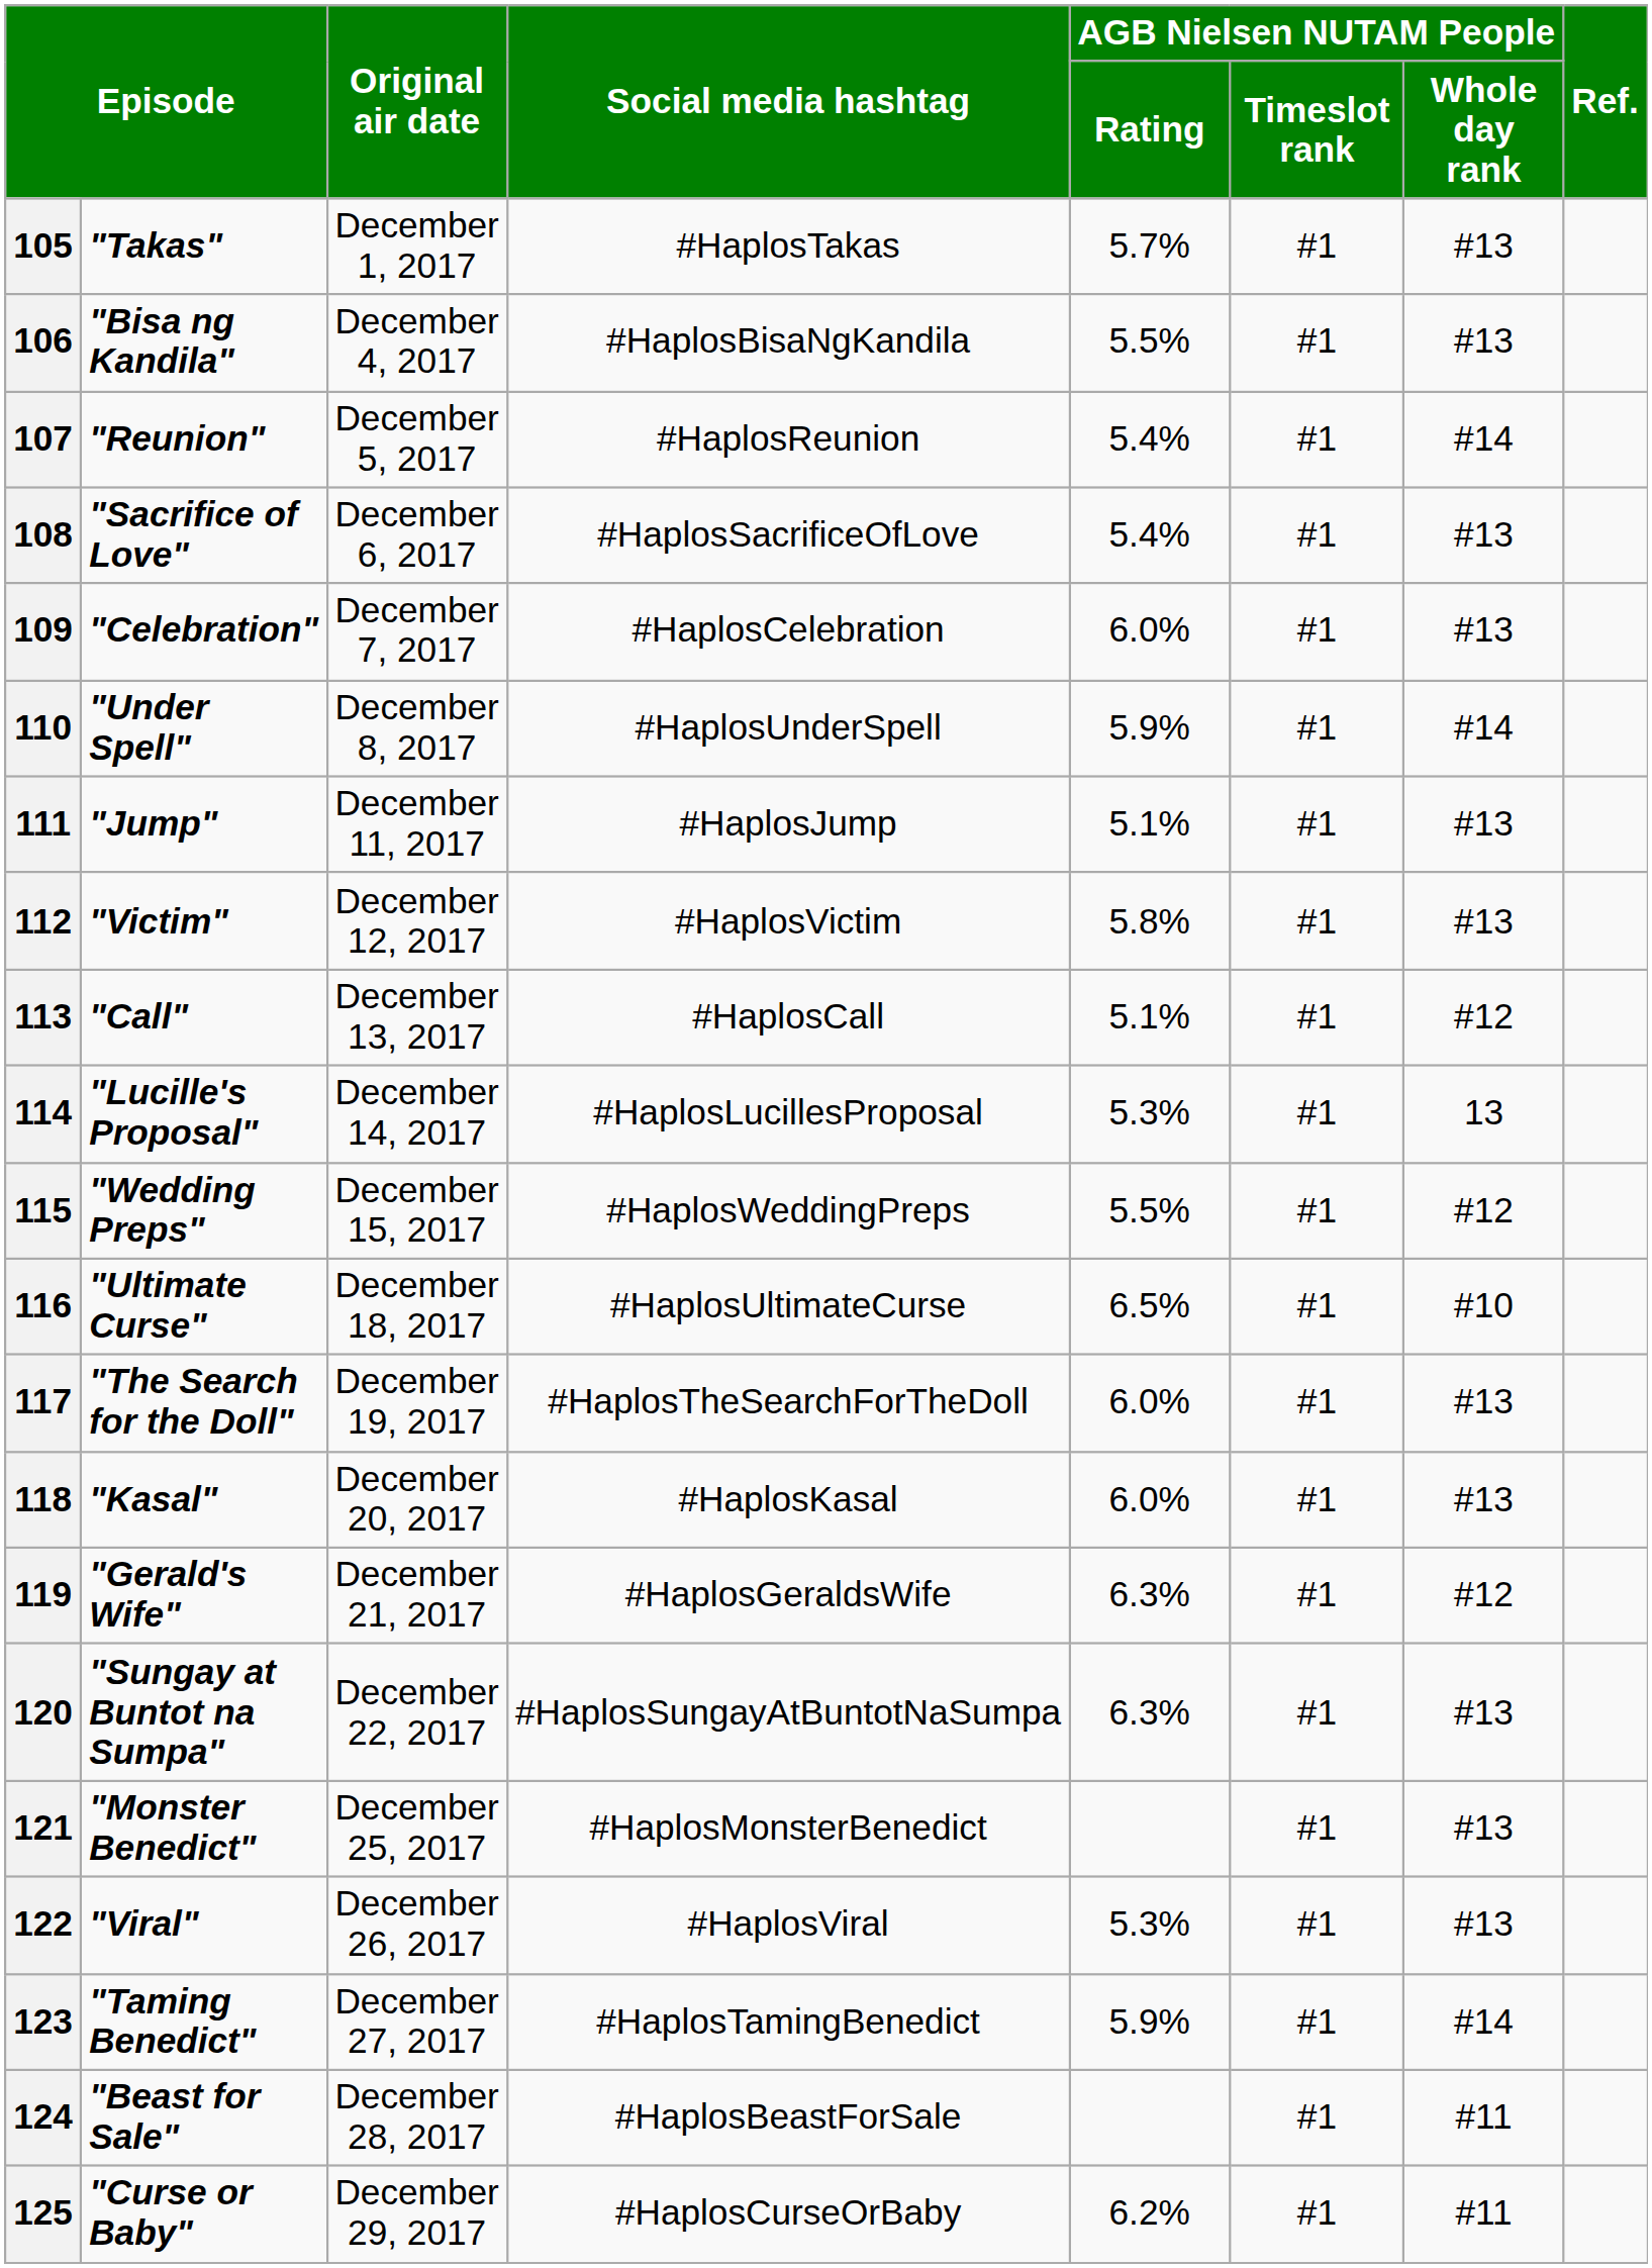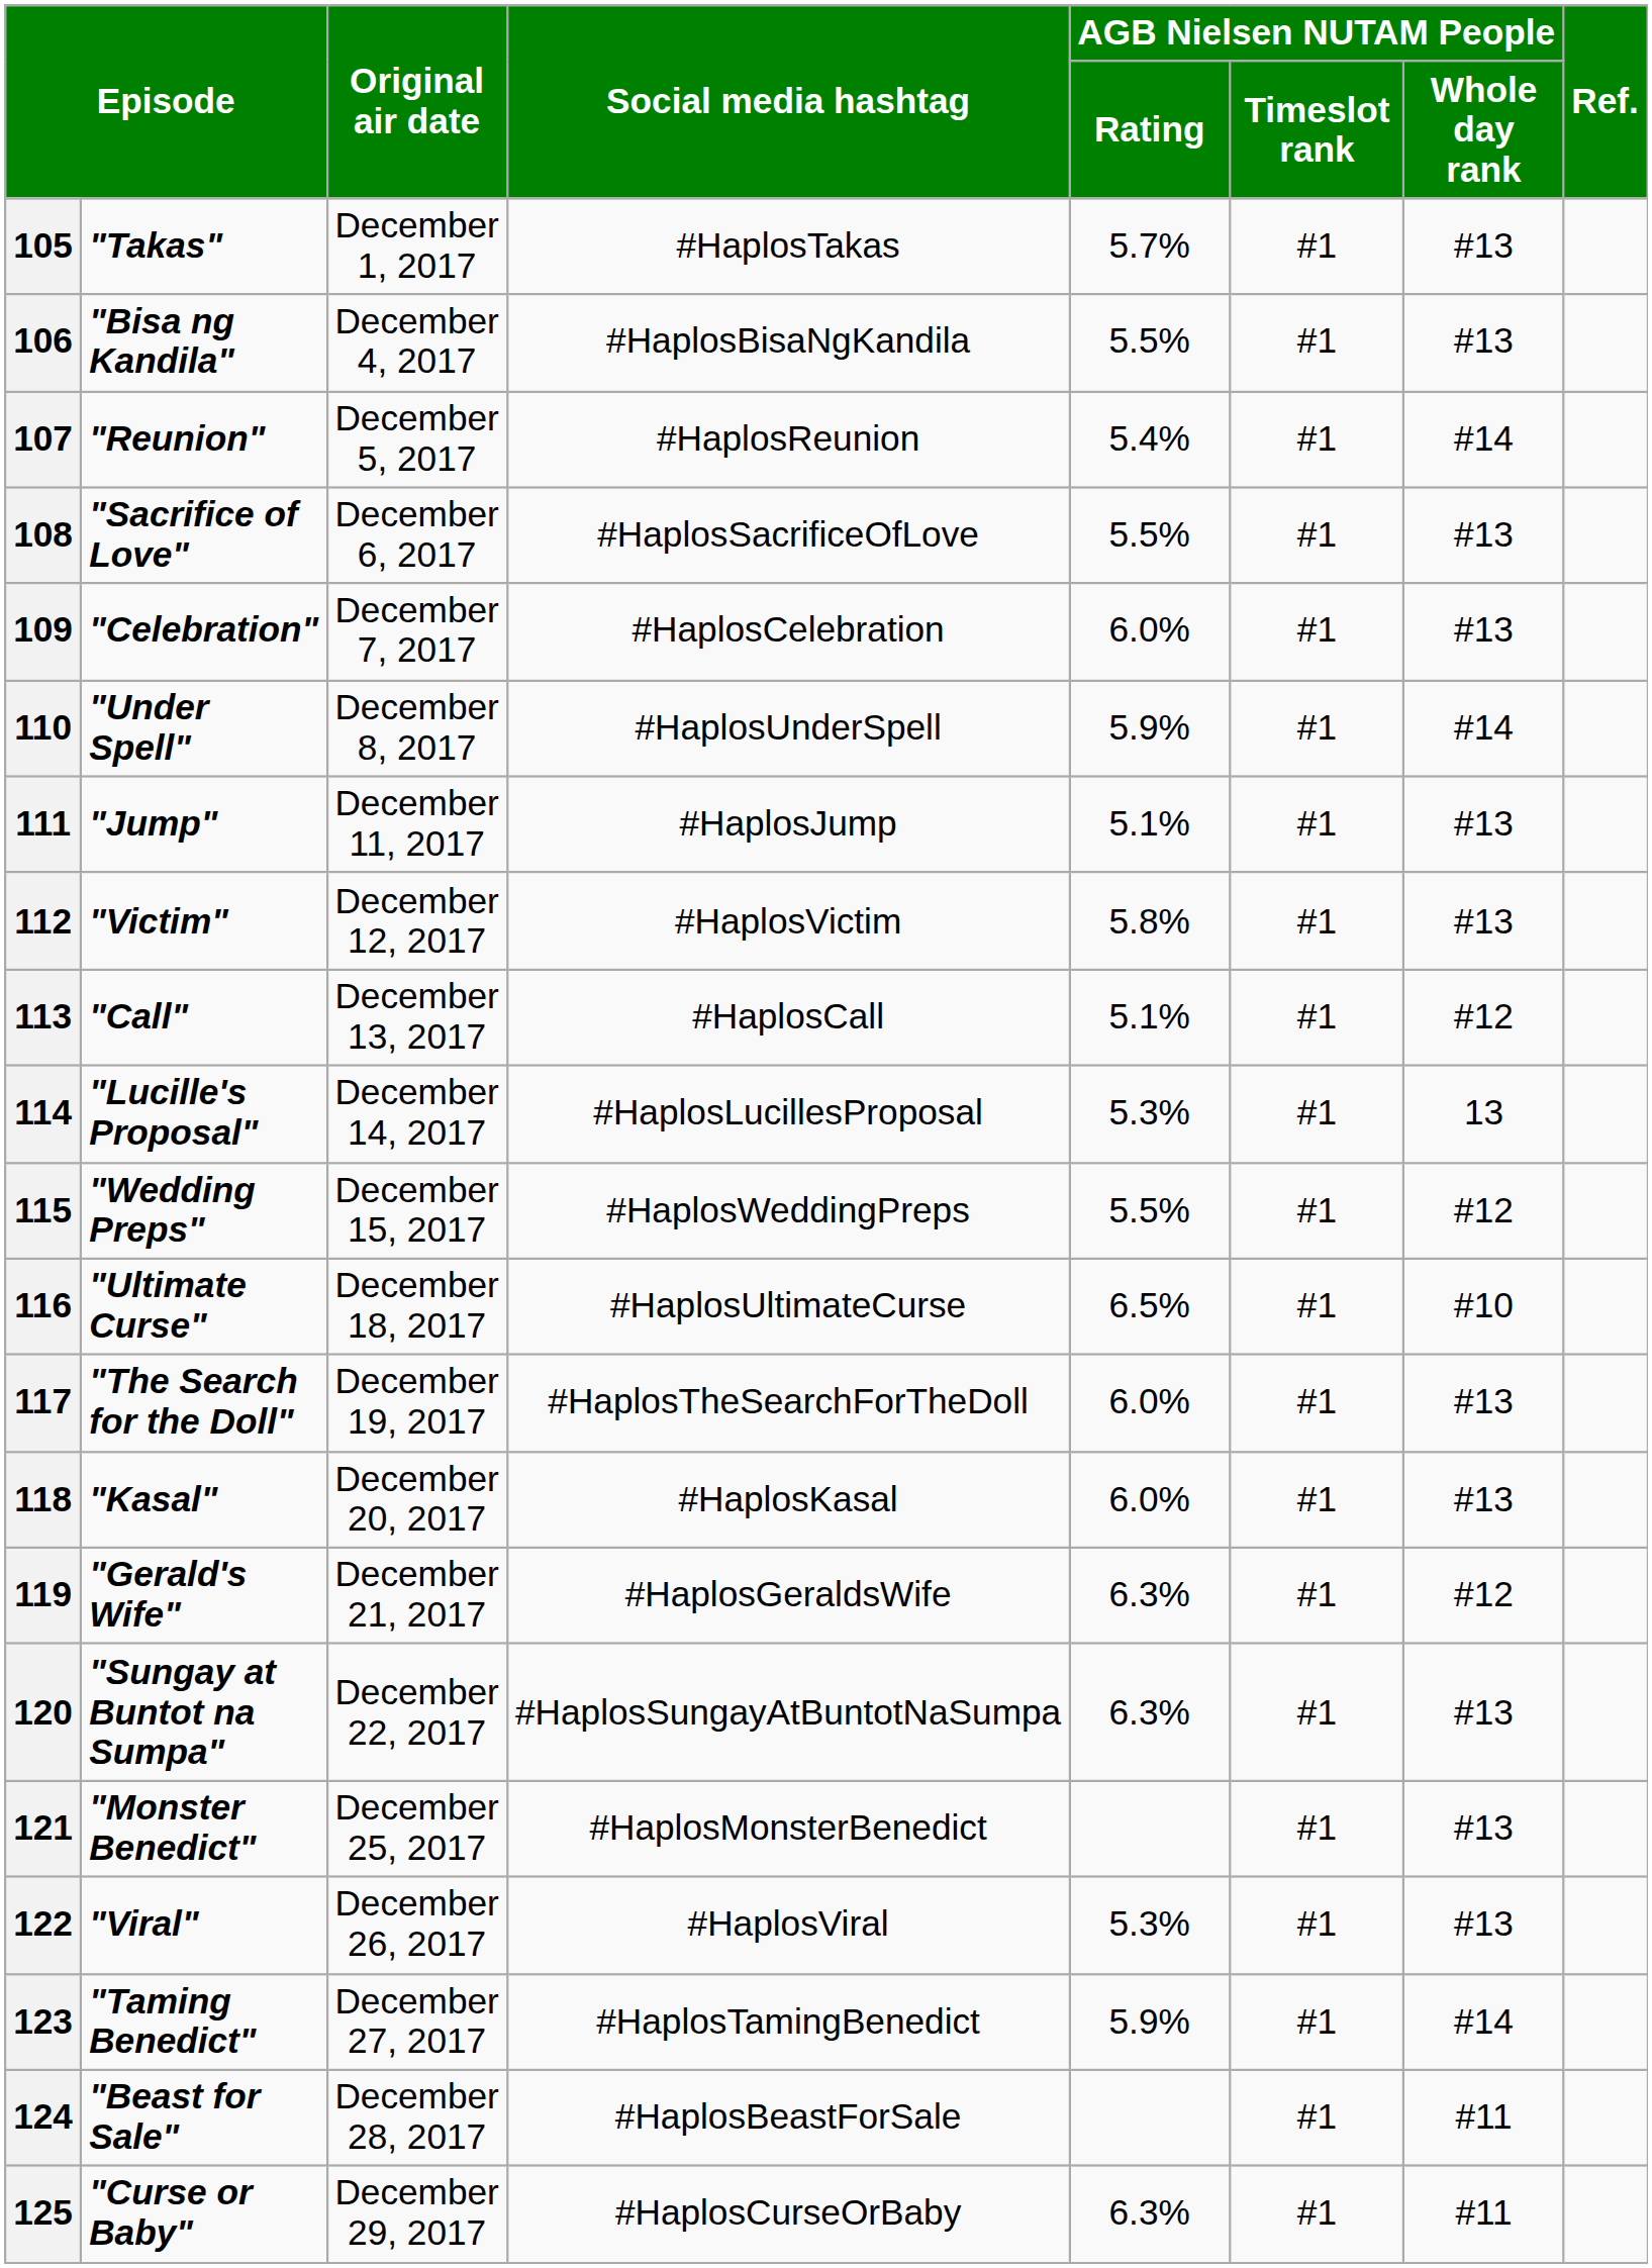108 | AGB Nielsen NUTAM People / Rating: 5.4% -> 5.5%
125 | AGB Nielsen NUTAM People / Rating: 6.2% -> 6.3%
